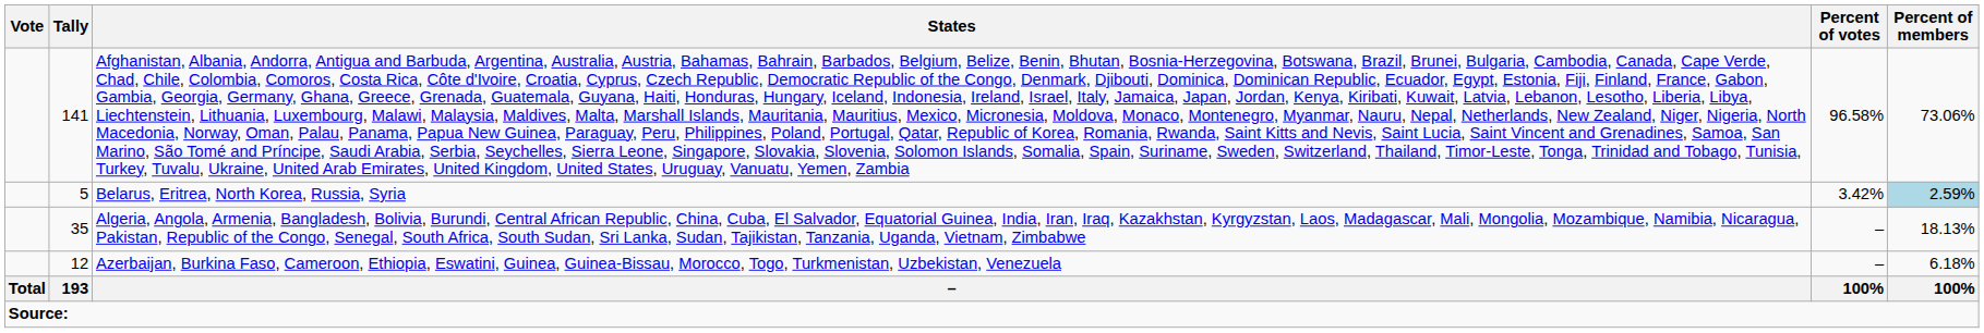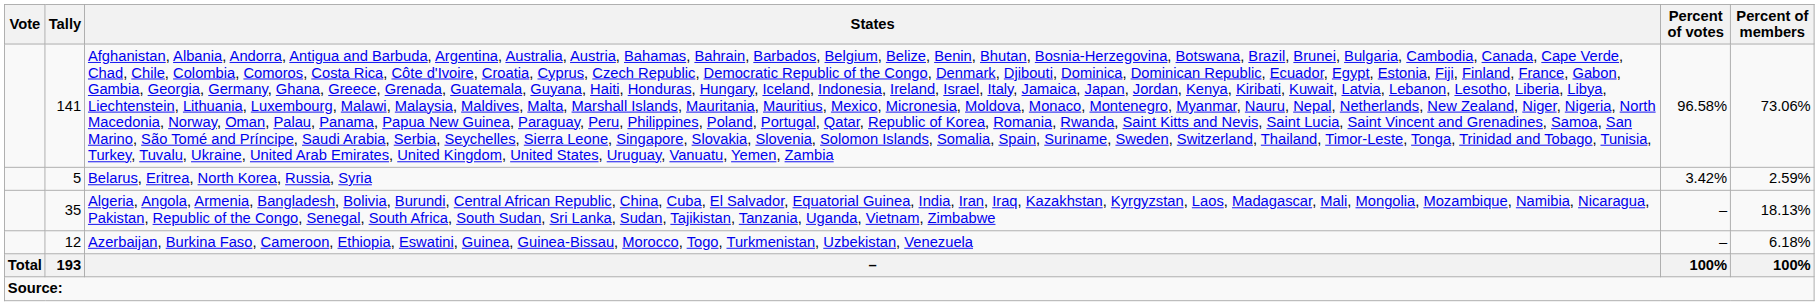Belarus, Eritrea, North Korea, Russia, Syria | Percent of members: lightblue background -> no background
